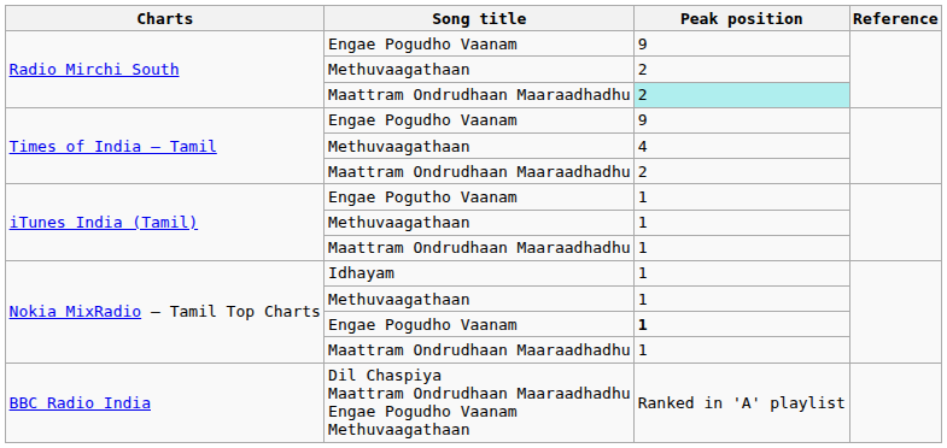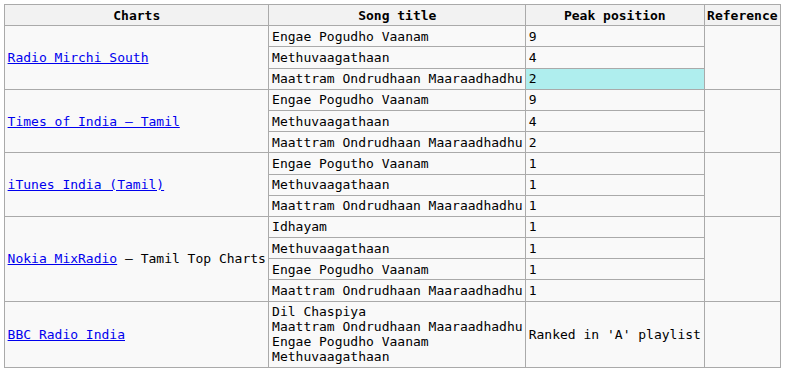Radio Mirchi South / Methuvaagathaan | Peak position: 2 -> 4
Nokia MixRadio – Tamil Top Charts / Engae Pogudho Vaanam | Peak position: bold -> normal
